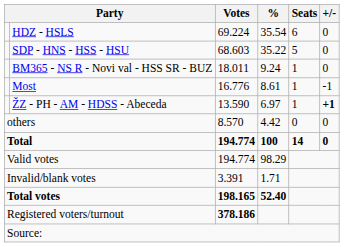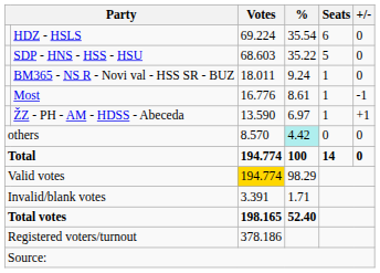ŽZ - PH - AM - HDSS - Abeceda | +/-: bold -> normal
others | %: no background -> paleturquoise background
Valid votes | Votes: no background -> gold background
Registered voters/turnout | Votes: bold -> normal
